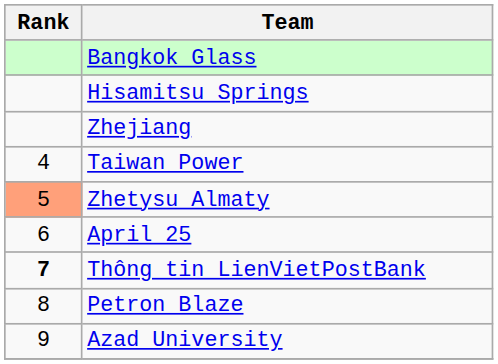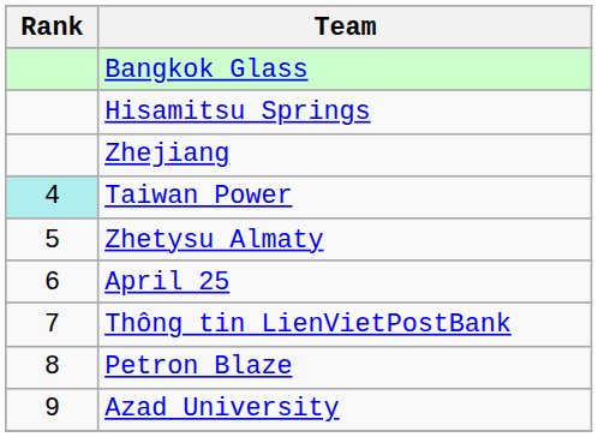Taiwan Power | Rank: no background -> paleturquoise background
Zhetysu Almaty | Rank: lightsalmon background -> no background
Thông tin LienVietPostBank | Rank: bold -> normal
